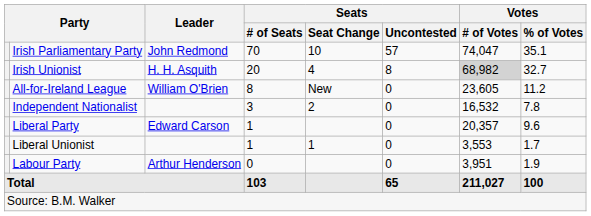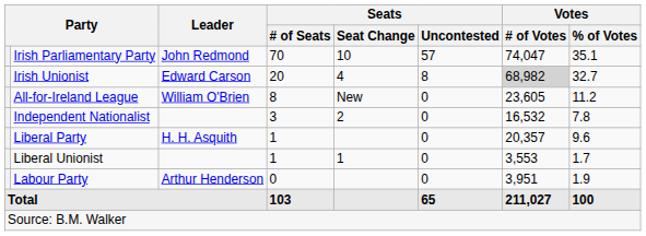Irish Unionist | Leader: H. H. Asquith -> Edward Carson
Liberal Party | Leader: Edward Carson -> H. H. Asquith
